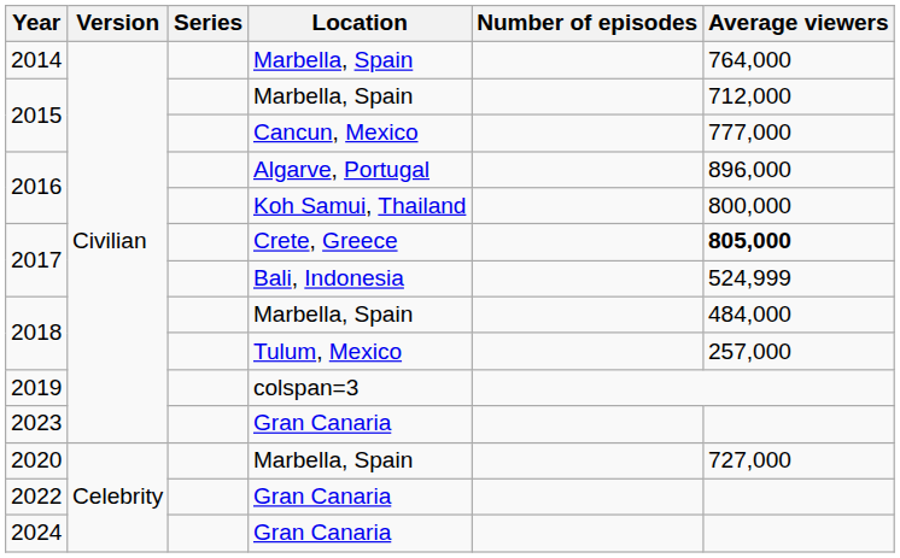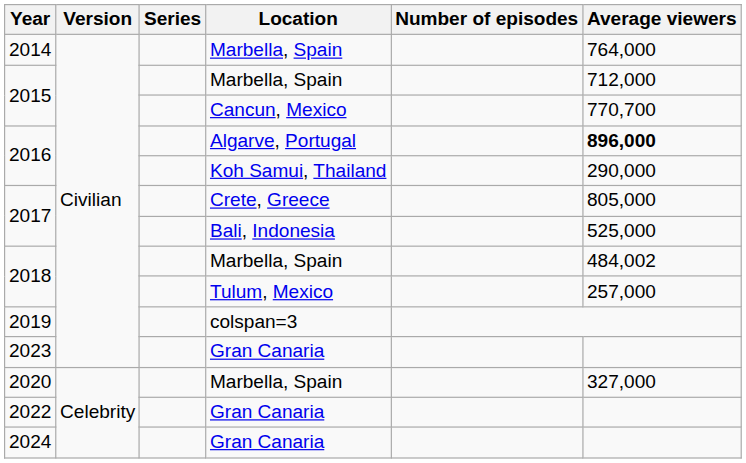2015 / Cancun, Mexico | Average viewers: 777,000 -> 770,700
2016 / Algarve, Portugal | Average viewers: normal -> bold
2016 / Koh Samui, Thailand | Average viewers: 800,000 -> 290,000
2017 / Crete, Greece | Average viewers: bold -> normal
2017 / Bali, Indonesia | Average viewers: 524,999 -> 525,000
2018 / Marbella, Spain | Average viewers: 484,000 -> 484,002
2020 | Average viewers: 727,000 -> 327,000
